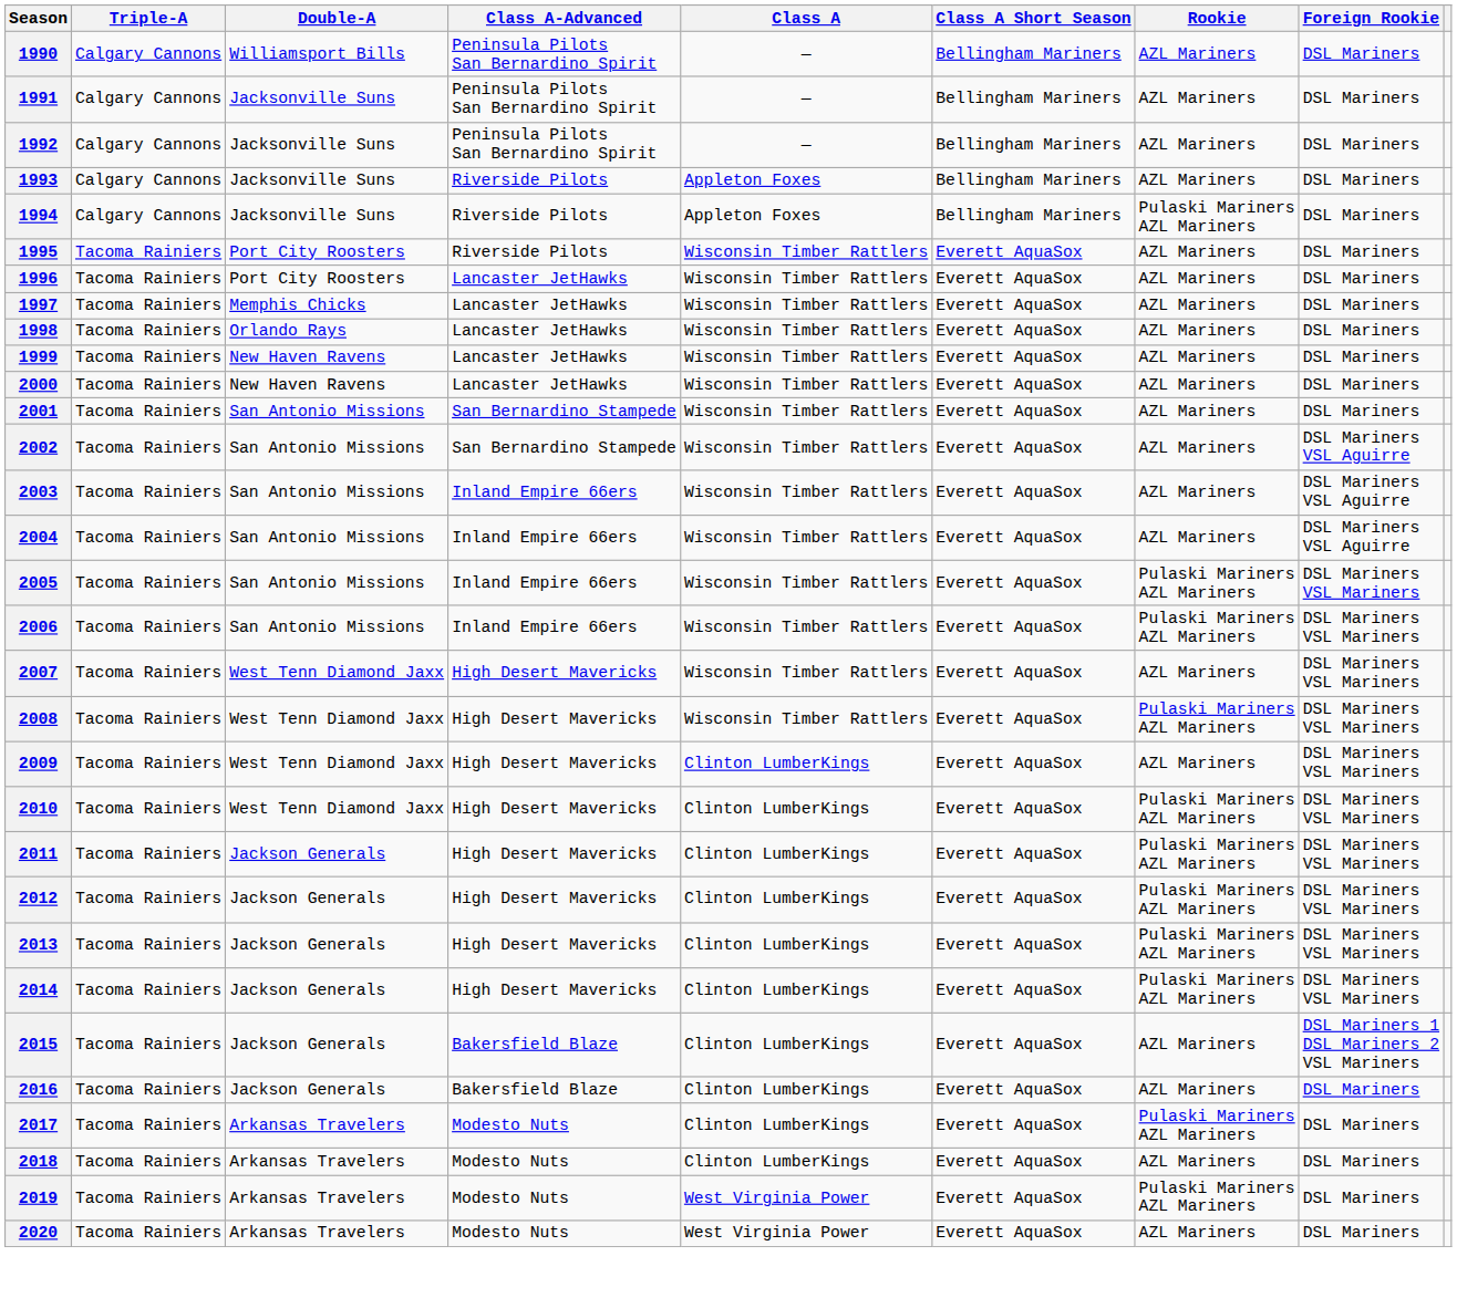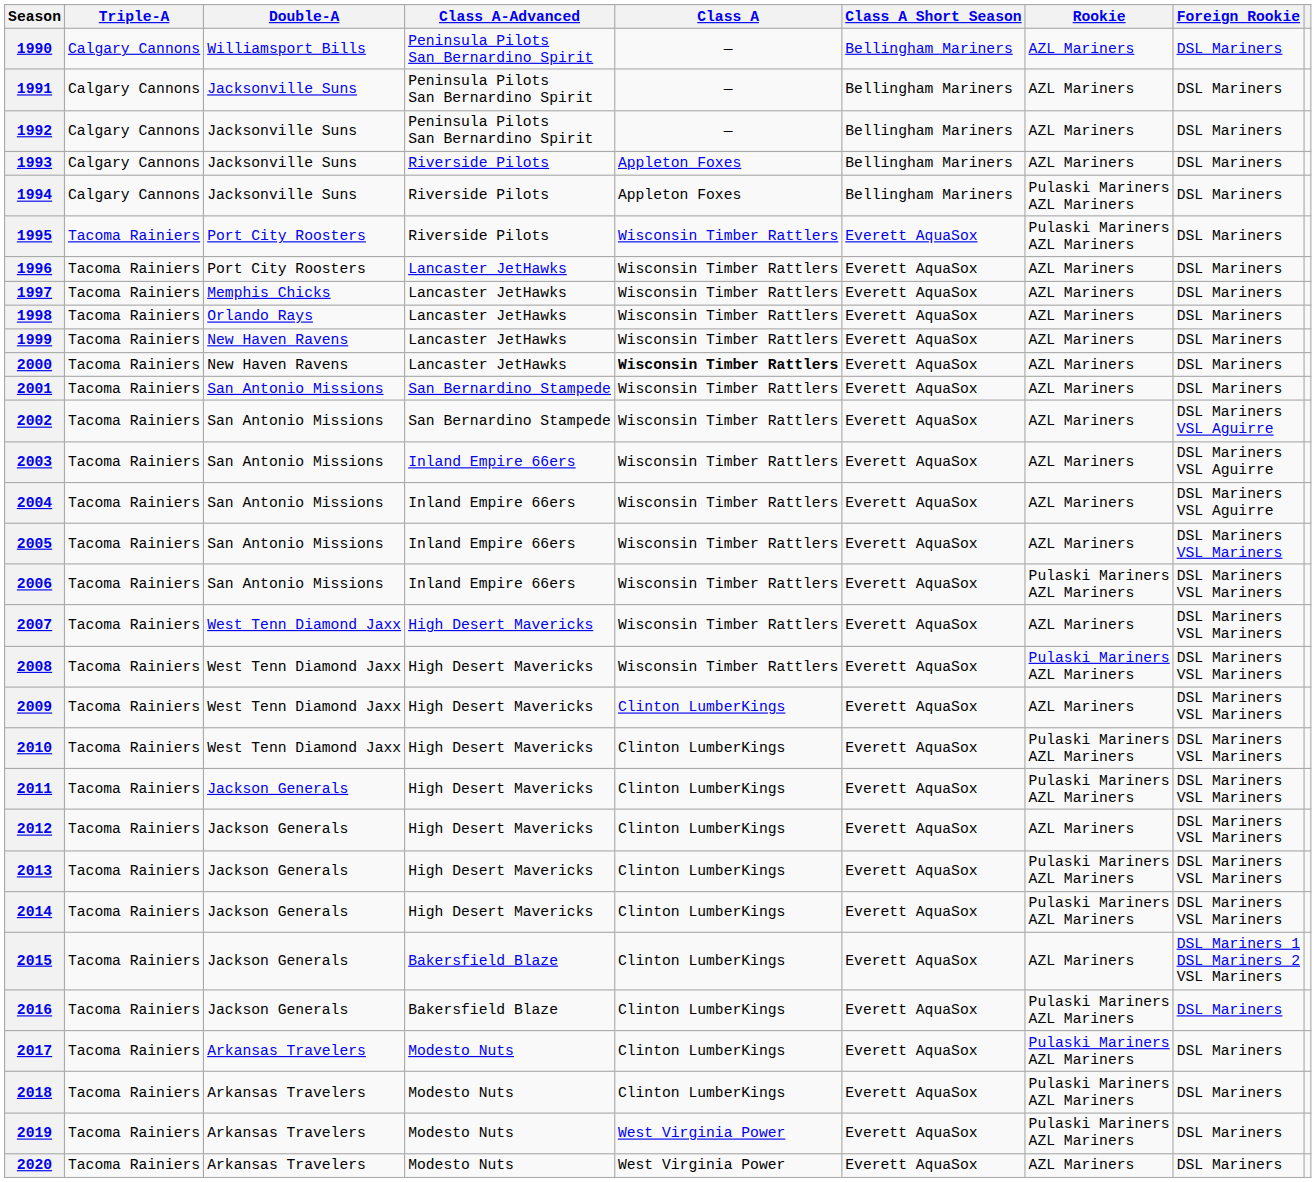1995 | Rookie: AZL Mariners -> Pulaski Mariners AZL Mariners
2000 | Class A: normal -> bold
2005 | Rookie: Pulaski Mariners AZL Mariners -> AZL Mariners
2012 | Rookie: Pulaski Mariners AZL Mariners -> AZL Mariners
2016 | Rookie: AZL Mariners -> Pulaski Mariners AZL Mariners
2018 | Rookie: AZL Mariners -> Pulaski Mariners AZL Mariners
